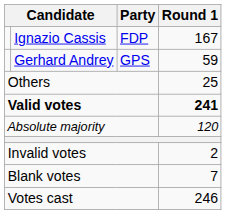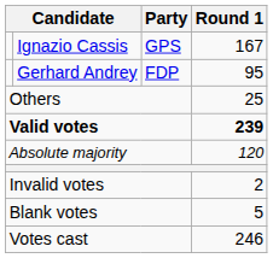Ignazio Cassis | Party: FDP -> GPS
Gerhard Andrey | Party: GPS -> FDP
Gerhard Andrey | Round 1: 59 -> 95
Valid votes | Round 1: 241 -> 239
Blank votes | Round 1: 7 -> 5
